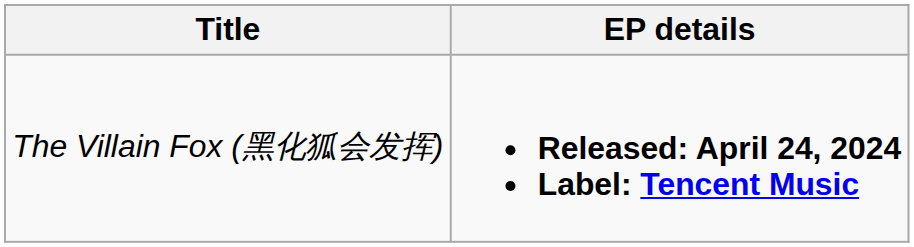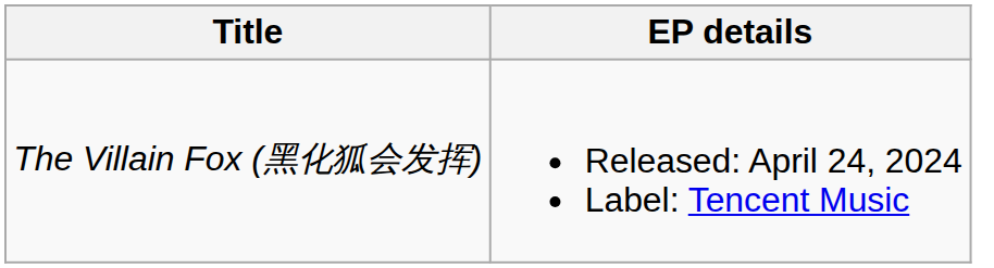The Villain Fox (黑化狐会发挥) | EP details: bold -> normal
